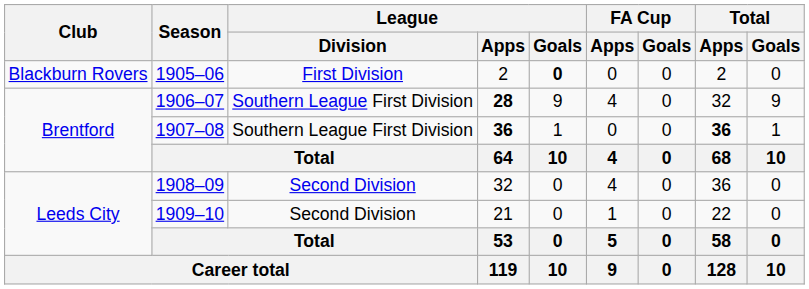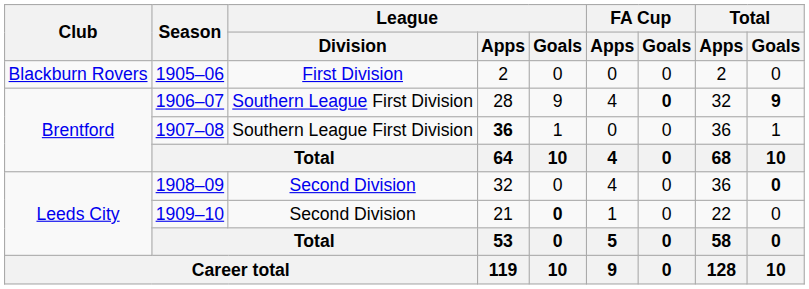1905–06 | League / Goals: bold -> normal
1906–07 | League / Apps: bold -> normal
1906–07 | FA Cup / Goals: normal -> bold
1906–07 | Total / Goals: normal -> bold
1907–08 | Total / Apps: bold -> normal
1908–09 | Total / Goals: normal -> bold
1909–10 | League / Goals: normal -> bold
